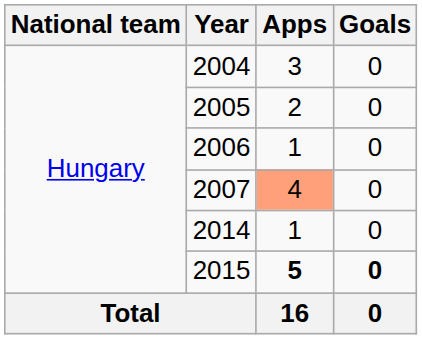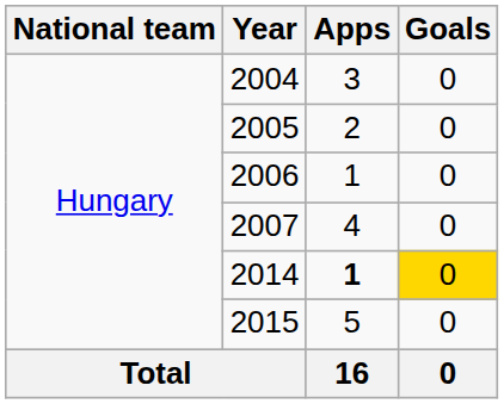2007 | Apps: lightsalmon background -> no background
2014 | Apps: normal -> bold
2014 | Goals: no background -> gold background
2015 | Apps: bold -> normal
2015 | Goals: bold -> normal
